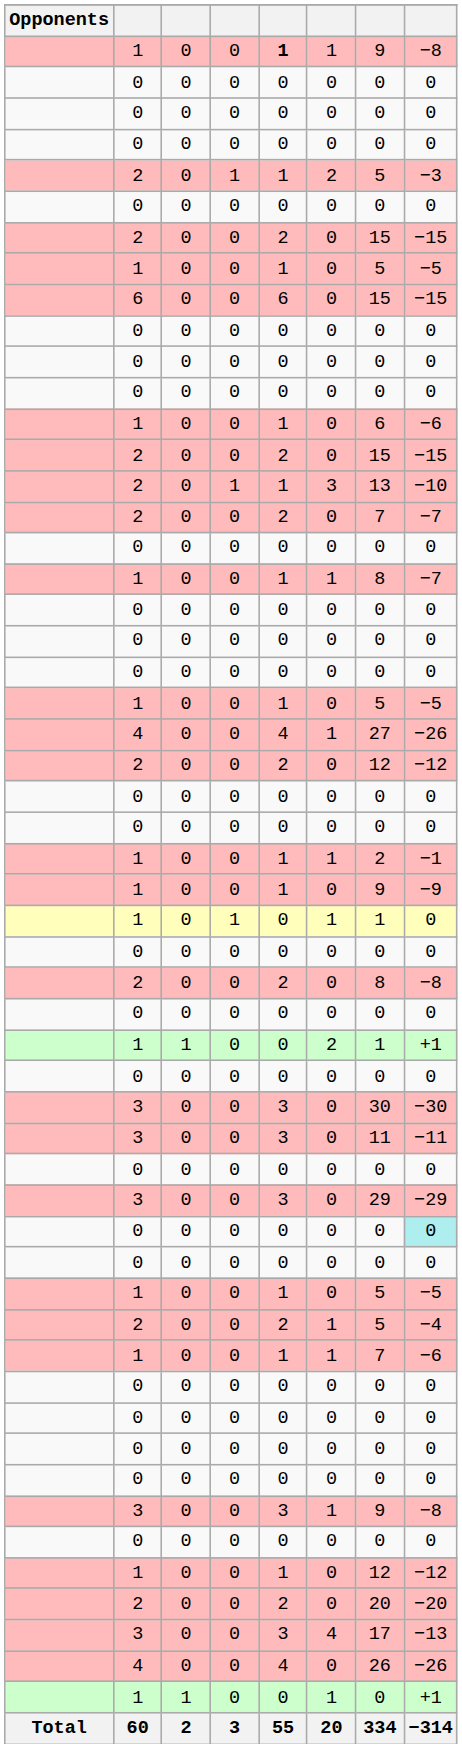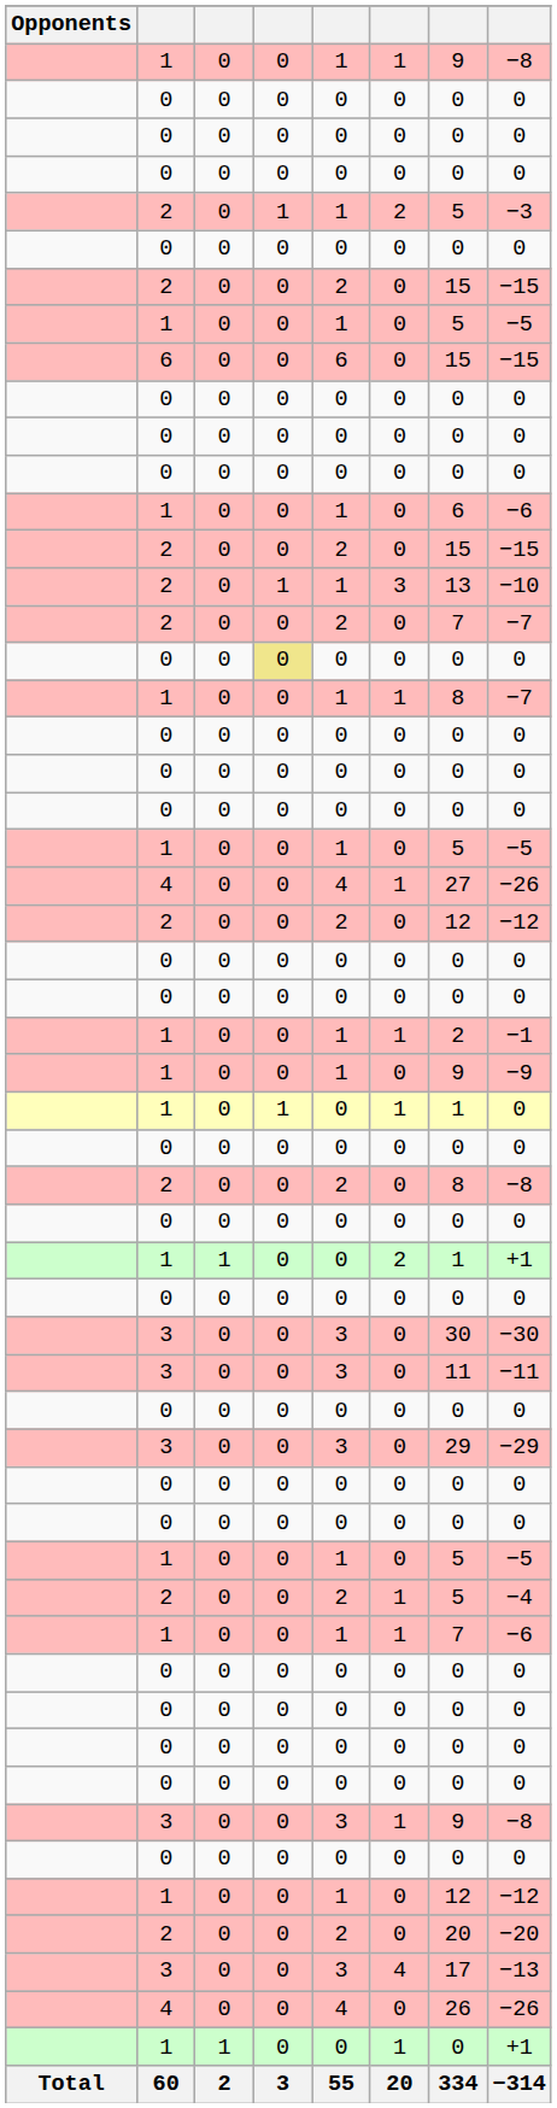row 2 | column 5: bold -> normal
row 18 | column 4: no background -> khaki background
row 40 | column 8: paleturquoise background -> no background
